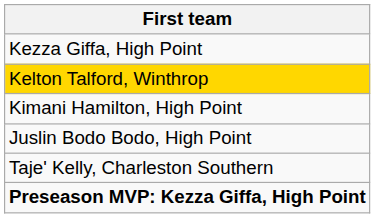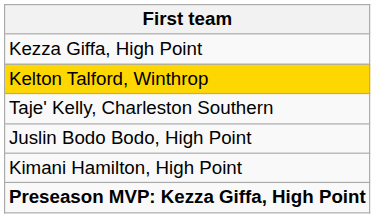row 4 | column 1: Kimani Hamilton, High Point -> Taje' Kelly, Charleston Southern
row 6 | column 1: Taje' Kelly, Charleston Southern -> Kimani Hamilton, High Point
